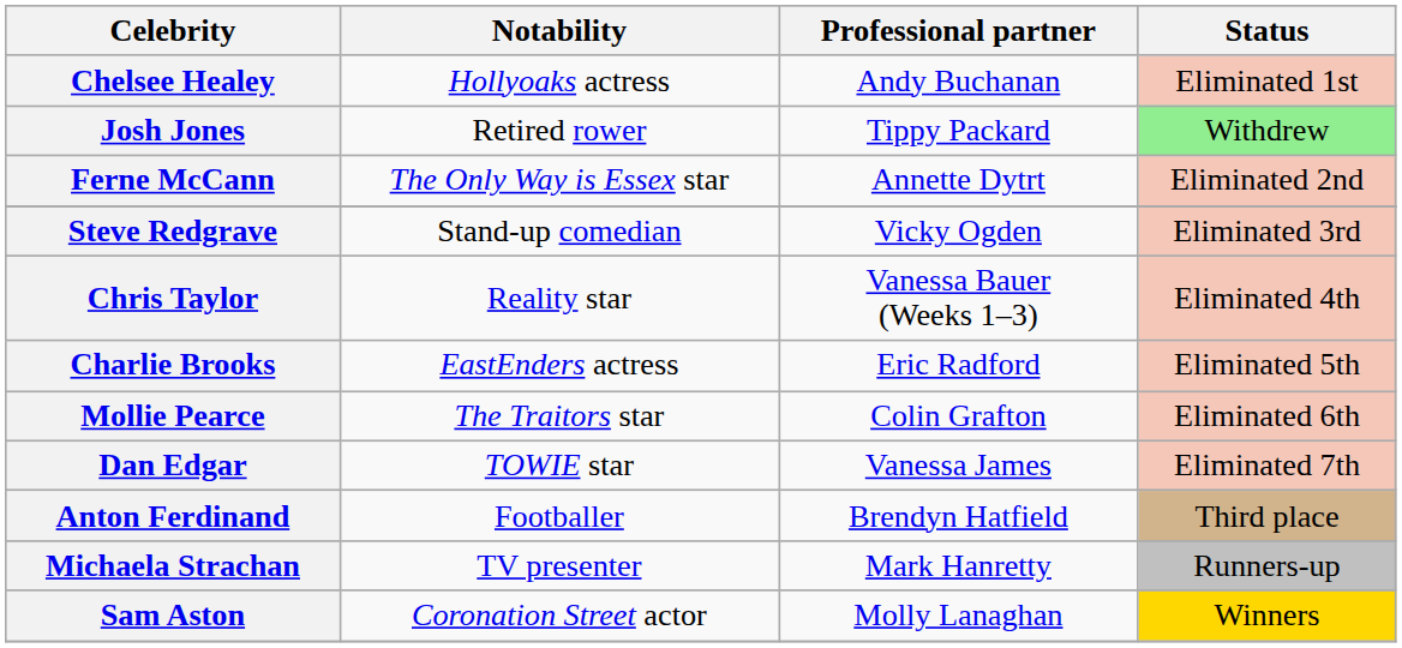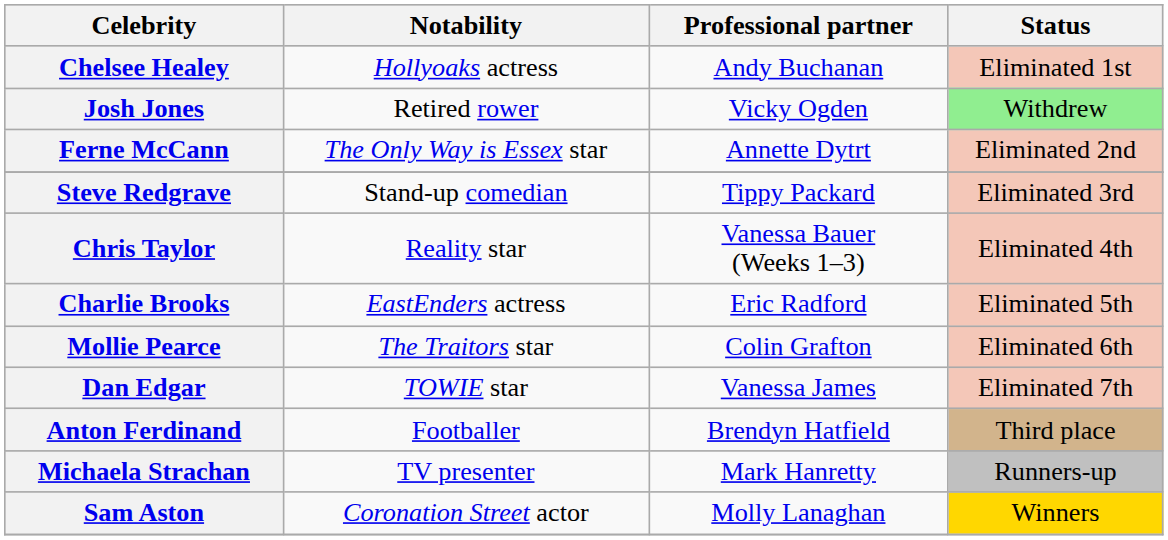Josh Jones | Professional partner: Tippy Packard -> Vicky Ogden
Steve Redgrave | Professional partner: Vicky Ogden -> Tippy Packard
